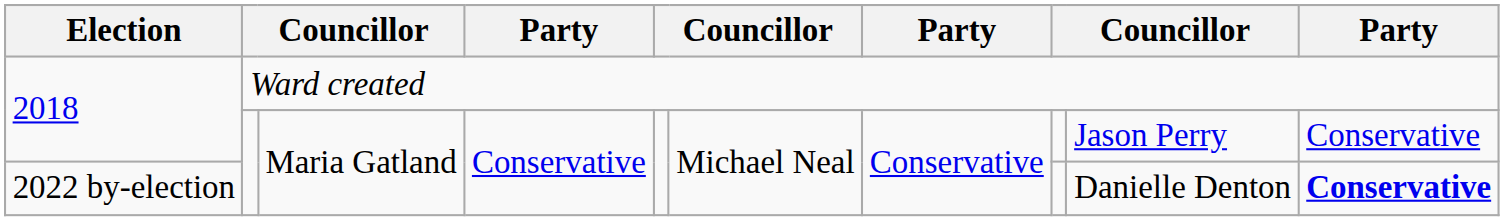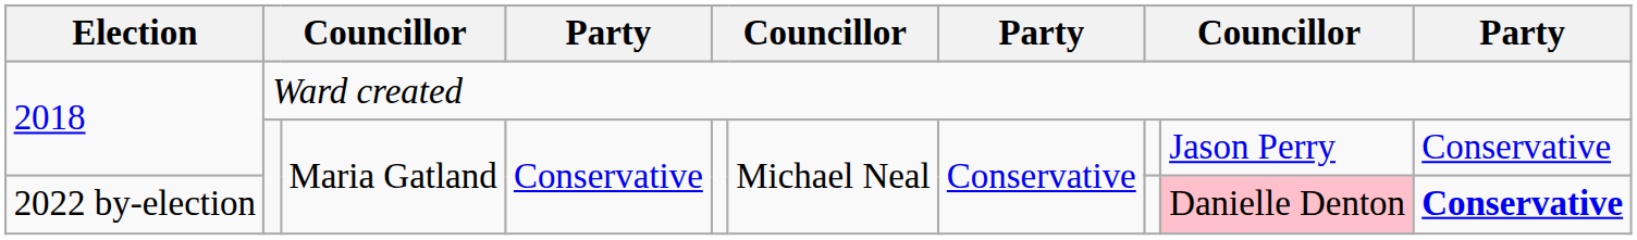2022 by-election | column 9: no background -> pink background
